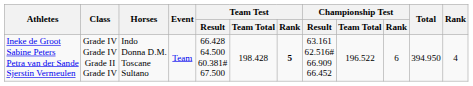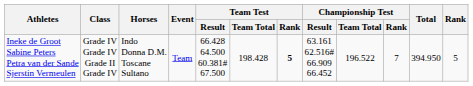row 3 | Championship Test / Rank: 6 -> 7
row 3 | Rank: 4 -> 5
